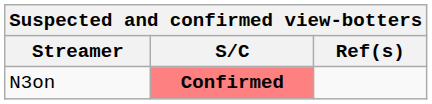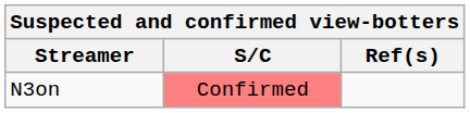N3on | S/C: bold -> normal
